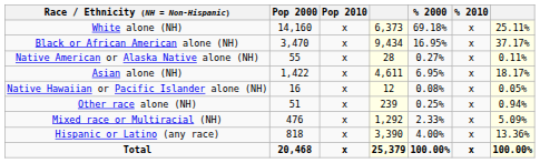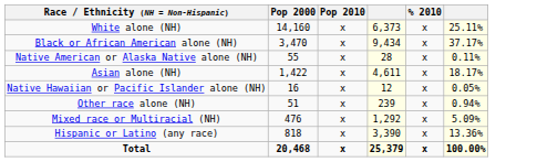- column: % 2000 | 69.18% | 16.95% | 0.27% | 6.95% | 0.08% | 0.25% | 2.33% | 4.00% | 100.00%
